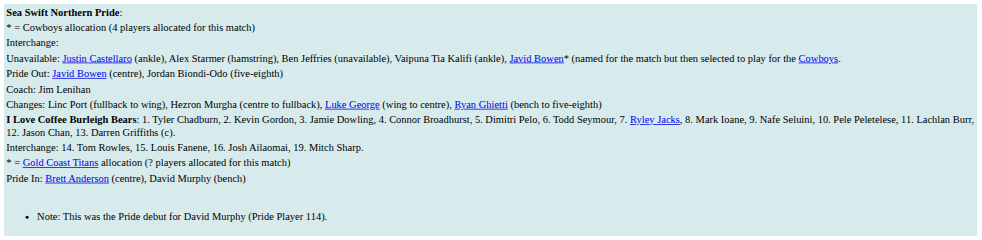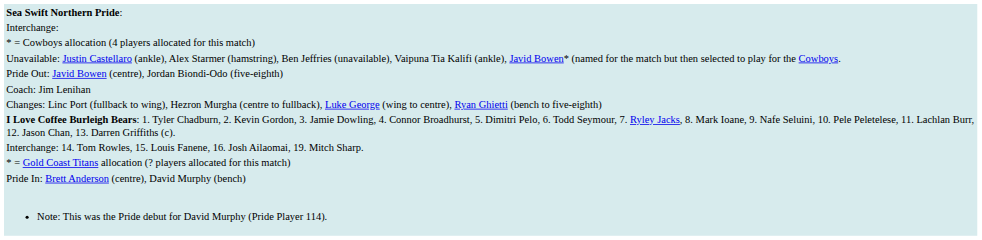row 2 | column 1: * = Cowboys allocation (4 players allocated for this match) -> Interchange:
row 3 | column 1: Interchange: -> * = Cowboys allocation (4 players allocated for this match)
